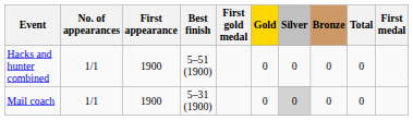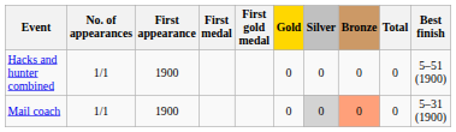columns swapped: First medal <-> Best finish
Mail coach | Bronze: no background -> lightsalmon background
